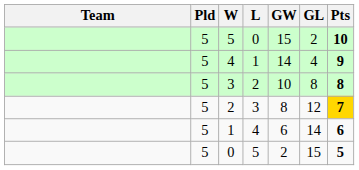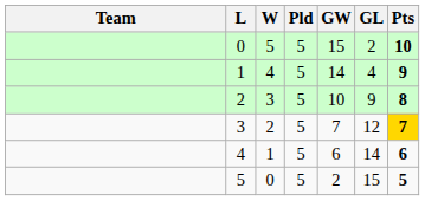columns swapped: Pld <-> L
row 4 | GL: 8 -> 9
row 5 | GW: 8 -> 7
